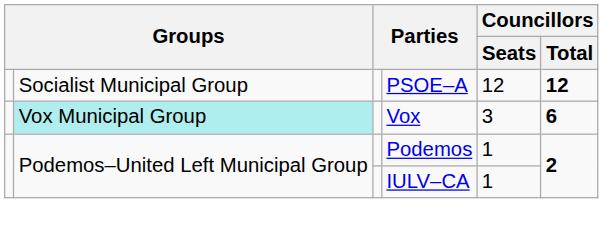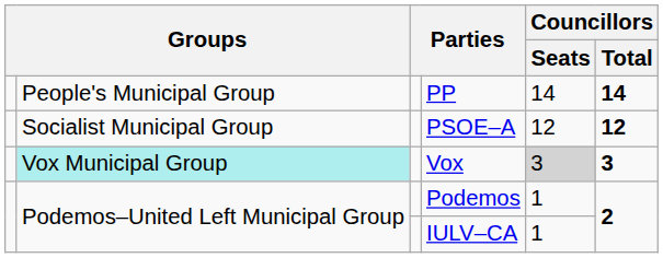+ row: People's Municipal Group | PP | 14 | 14
Vox | Councillors / Seats: no background -> lightgrey background
Vox | Councillors / Total: 6 -> 3
